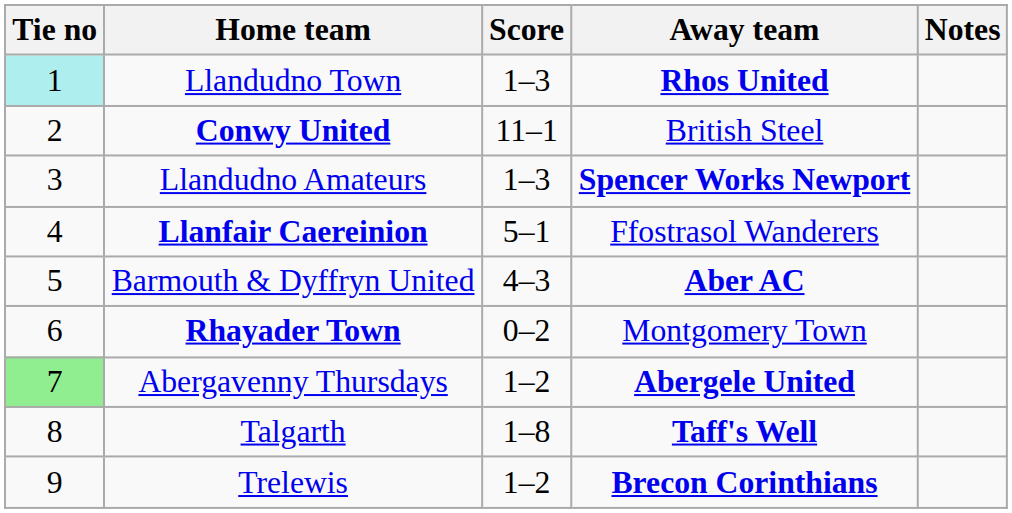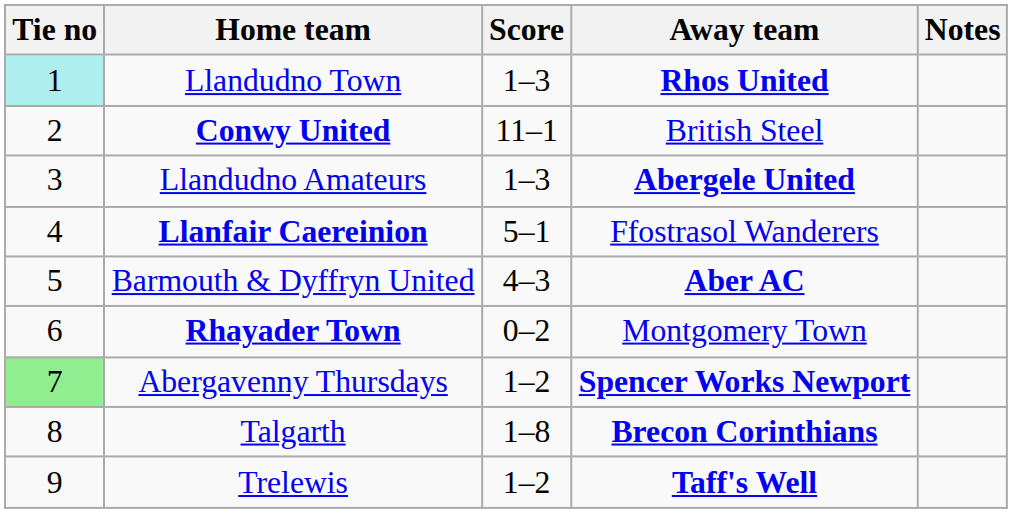Llandudno Amateurs | Away team: Spencer Works Newport -> Abergele United
Abergavenny Thursdays | Away team: Abergele United -> Spencer Works Newport
Talgarth | Away team: Taff's Well -> Brecon Corinthians
Trelewis | Away team: Brecon Corinthians -> Taff's Well
